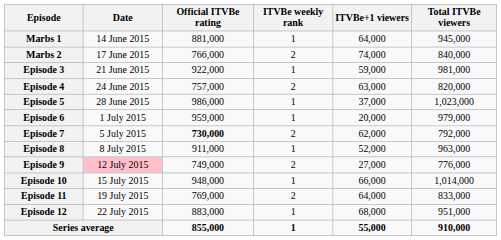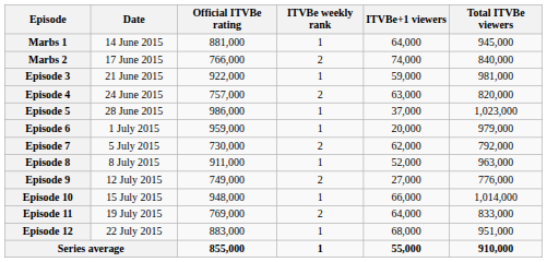Episode 7 | Official ITVBe rating: bold -> normal
Episode 9 | Date: pink background -> no background
